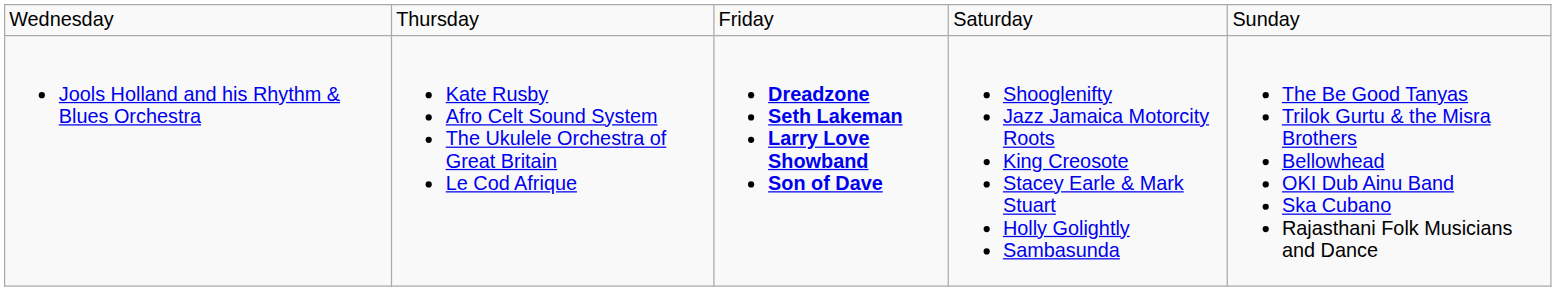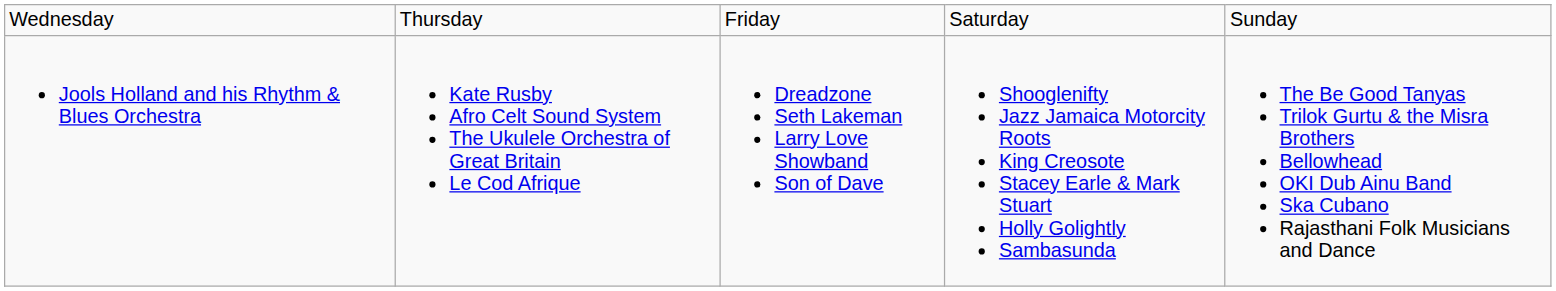Jools Holland and his Rhythm & Blues Orchestra | column 3: bold -> normal
